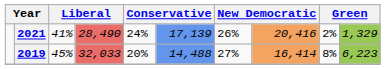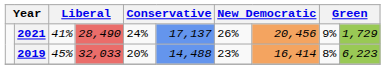2021 | column 6: 17,139 -> 17,137
2021 | column 8: 20,416 -> 20,456
2021 | column 9: 2% -> 9%
2021 | column 10: 1,329 -> 1,729
2019 | column 7: 27% -> 23%
